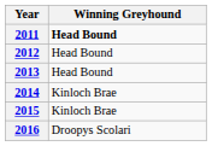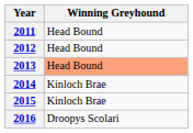2011 | Winning Greyhound: bold -> normal
2013 | Winning Greyhound: no background -> lightsalmon background
